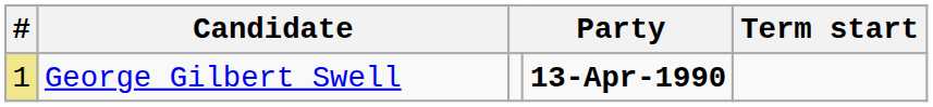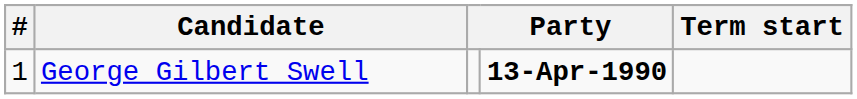George Gilbert Swell | #: khaki background -> no background
